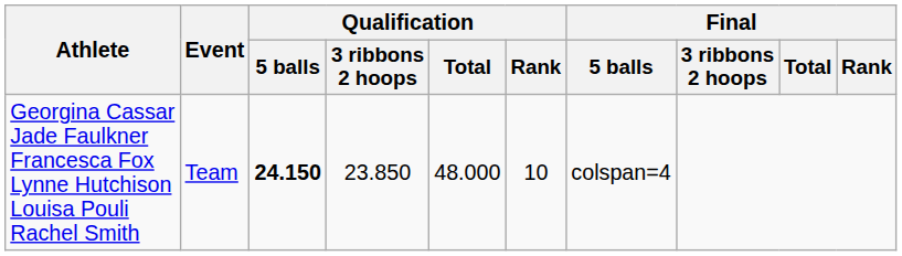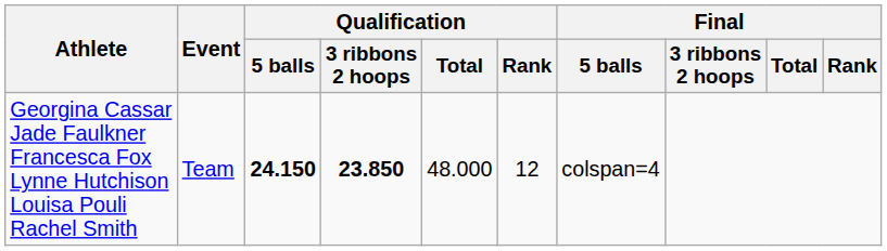row 3 | Qualification / 3 ribbons 2 hoops: normal -> bold
row 3 | Qualification / Rank: 10 -> 12
